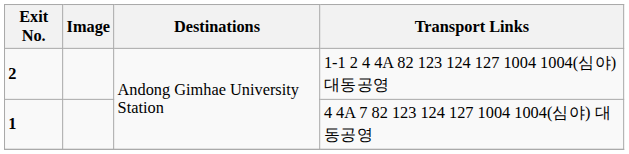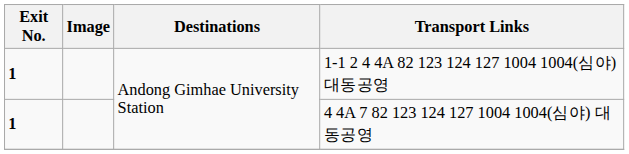1-1 2 4 4A 82 123 124 127 1004 1004(심야) 대동공영 | Exit No.: 2 -> 1
